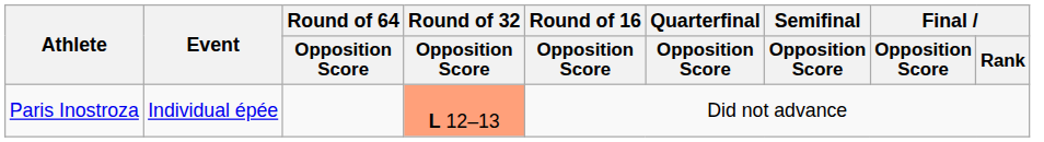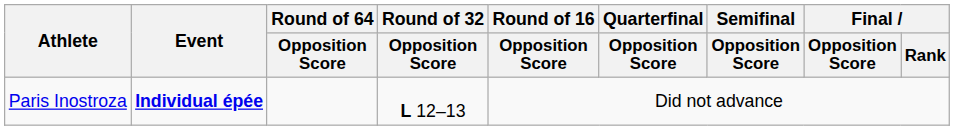Paris Inostroza | Event: normal -> bold
Paris Inostroza | Round of 32 / Opposition Score: lightsalmon background -> no background
